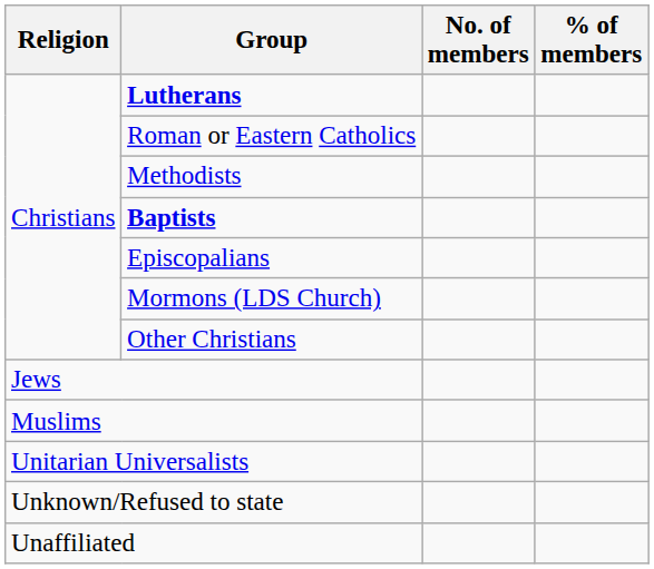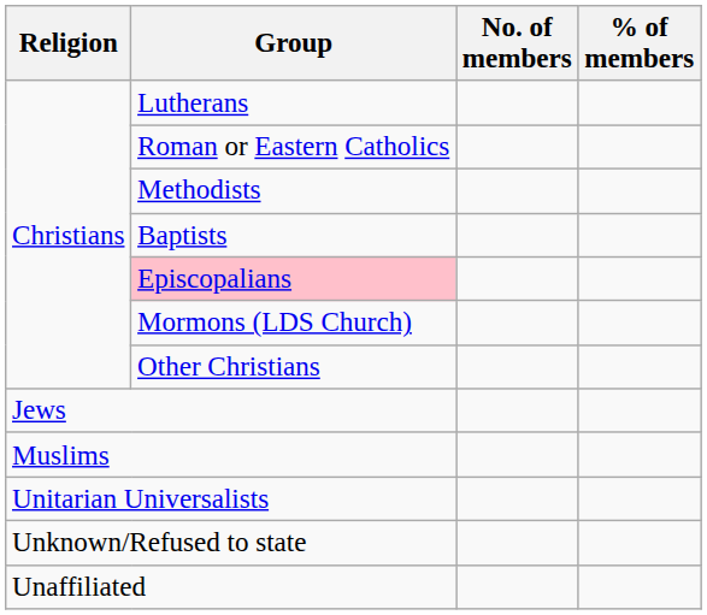Lutherans | Group: bold -> normal
Baptists | Group: bold -> normal
Episcopalians | Group: no background -> pink background
